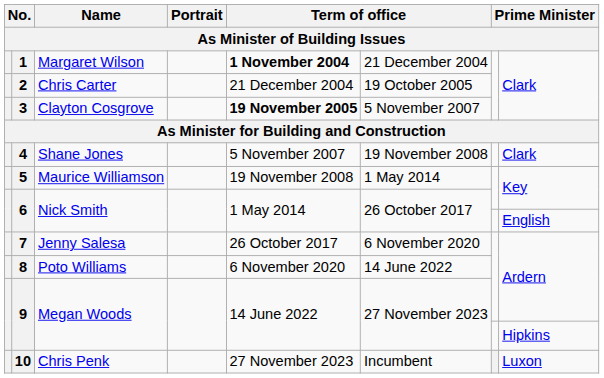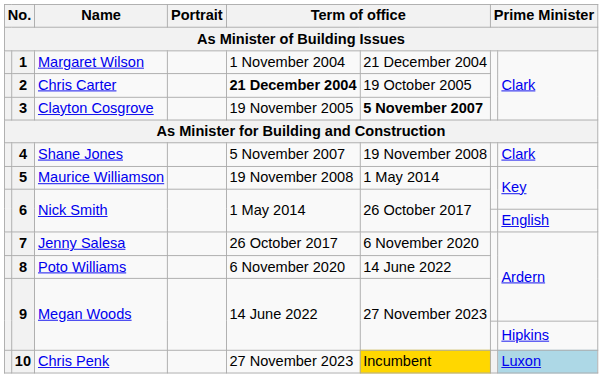1 | column 5: bold -> normal
2 | column 5: normal -> bold
3 | column 5: bold -> normal
3 | column 6: normal -> bold
10 | column 6: no background -> gold background
10 | column 8: no background -> lightblue background
